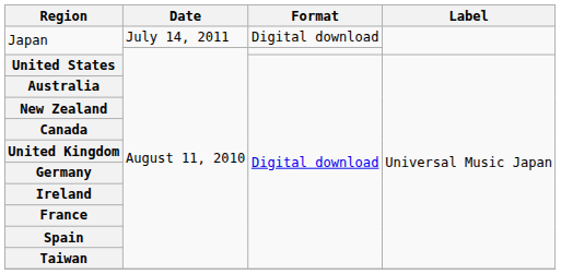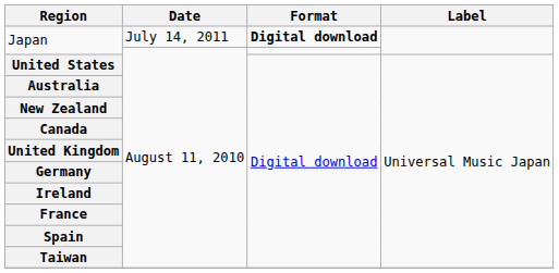Japan / July 14, 2011 | Format: normal -> bold
